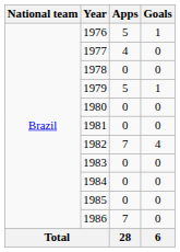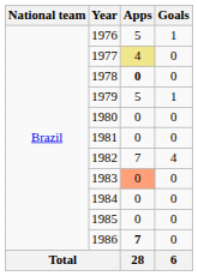1977 | Apps: no background -> khaki background
1978 | Apps: normal -> bold
1983 | Apps: no background -> lightsalmon background
1986 | Apps: normal -> bold
